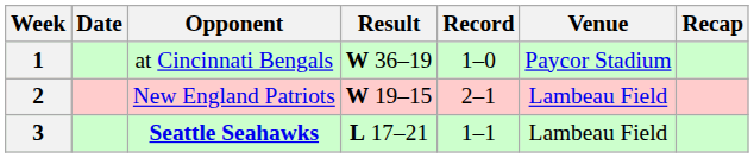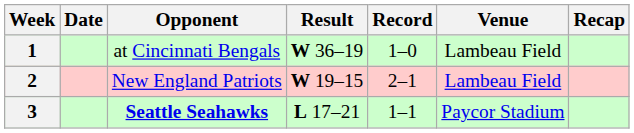1 | Venue: Paycor Stadium -> Lambeau Field
3 | Venue: Lambeau Field -> Paycor Stadium
